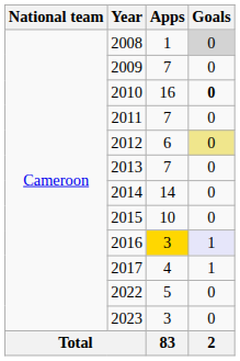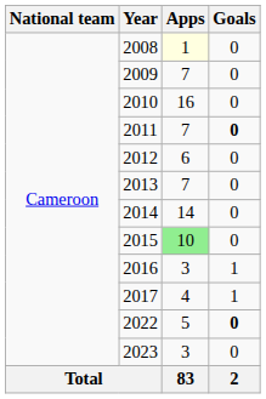2008 | Apps: no background -> lightyellow background
2008 | Goals: lightgrey background -> no background
2010 | Goals: bold -> normal
2011 | Goals: normal -> bold
2012 | Goals: khaki background -> no background
2015 | Apps: no background -> lightgreen background
2016 | Apps: gold background -> no background
2016 | Goals: lavender background -> no background
2022 | Goals: normal -> bold
